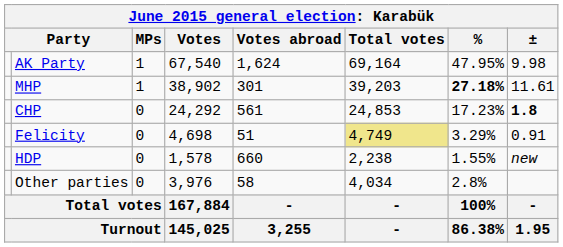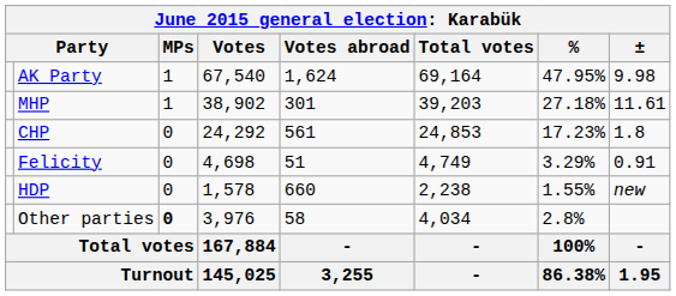MHP | %: bold -> normal
CHP | ±: bold -> normal
Felicity | Total votes: khaki background -> no background
Other parties | MPs: normal -> bold
